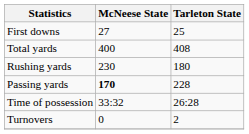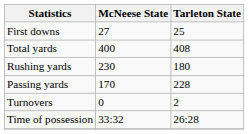Passing yards | McNeese State: bold -> normal
rows swapped: Turnovers <-> Time of possession
